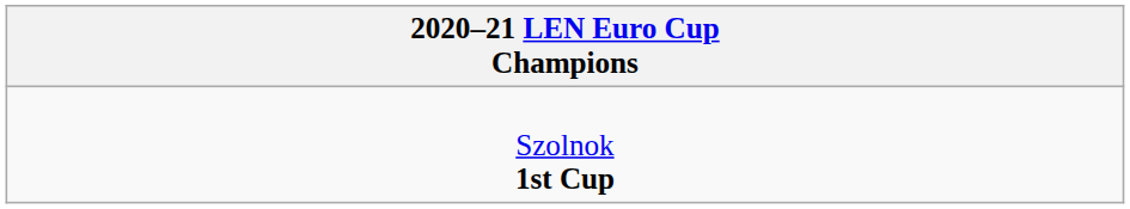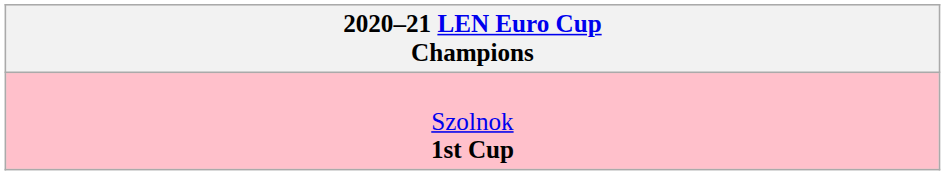row 2 | column 1: no background -> pink background
